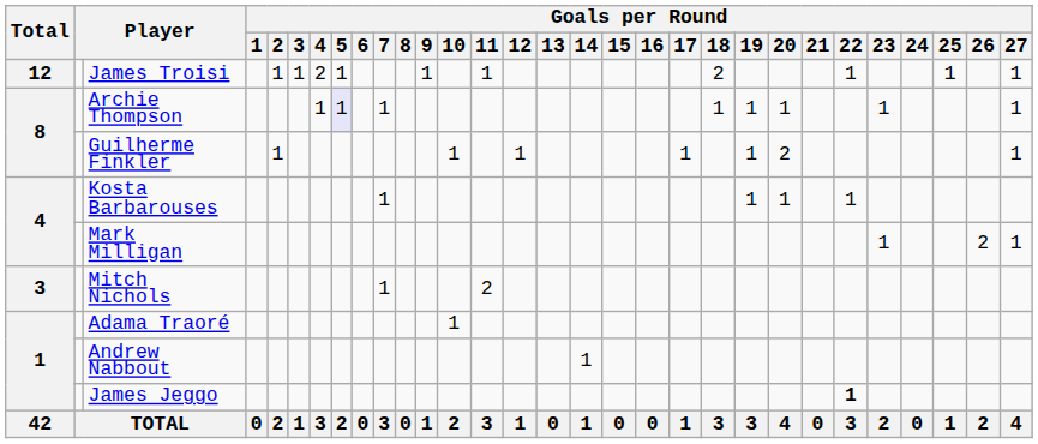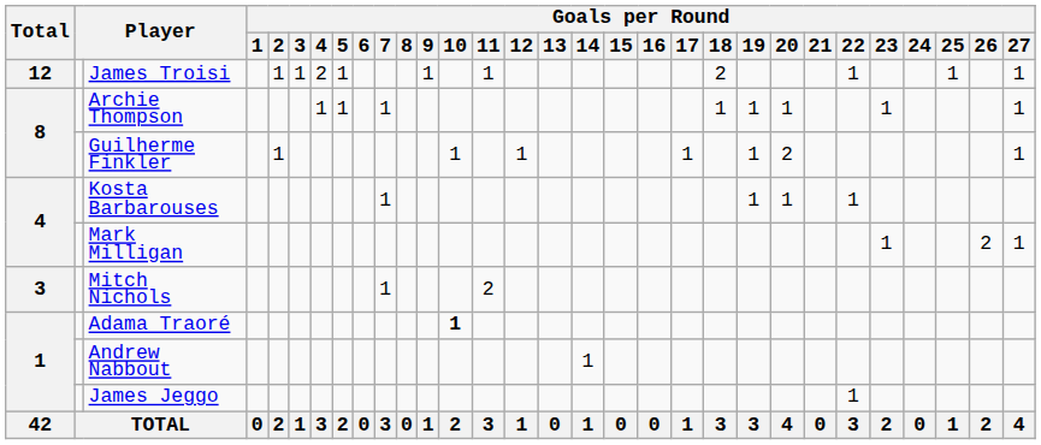Archie Thompson | Goals per Round / 5: lavender background -> no background
Adama Traoré | Goals per Round / 10: normal -> bold
James Jeggo | Goals per Round / 22: bold -> normal
